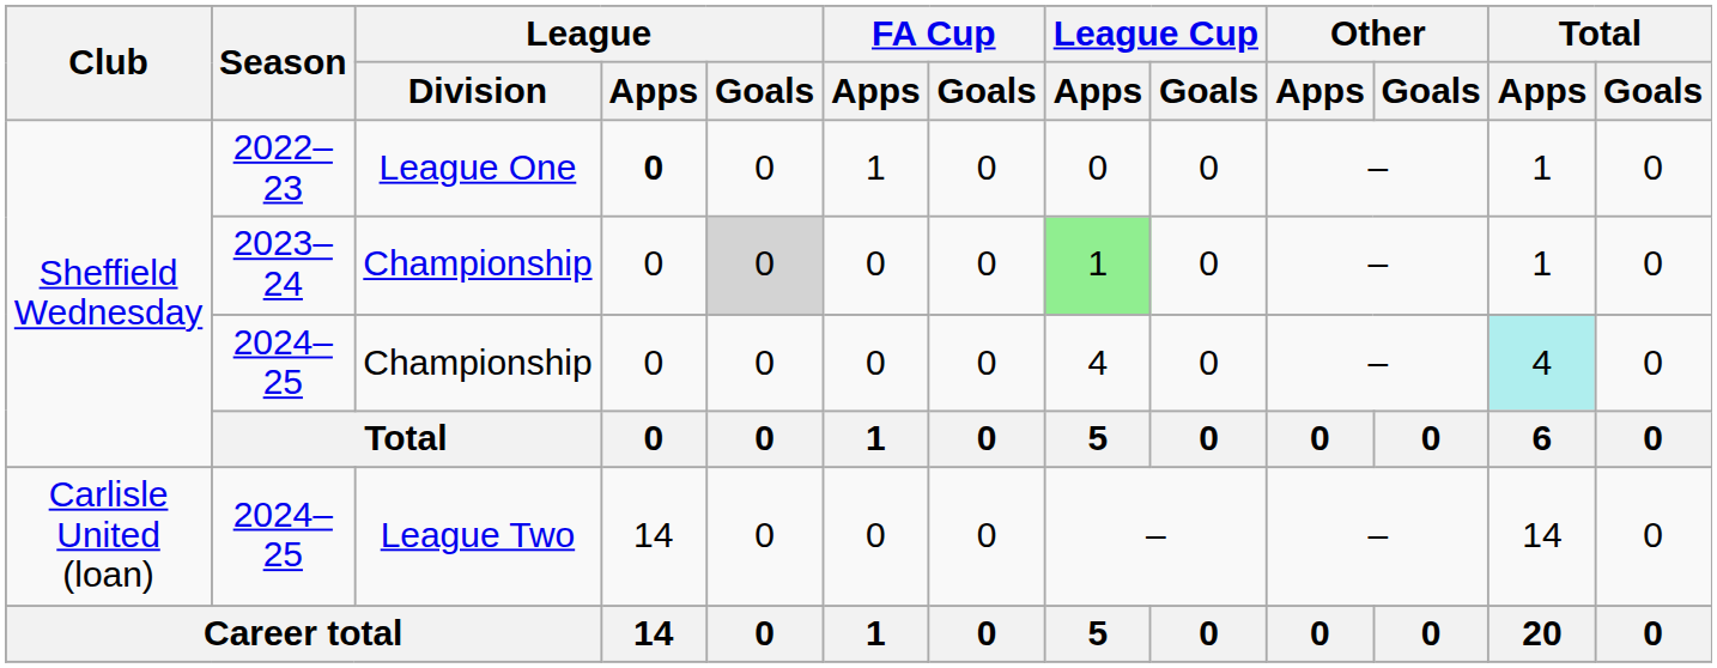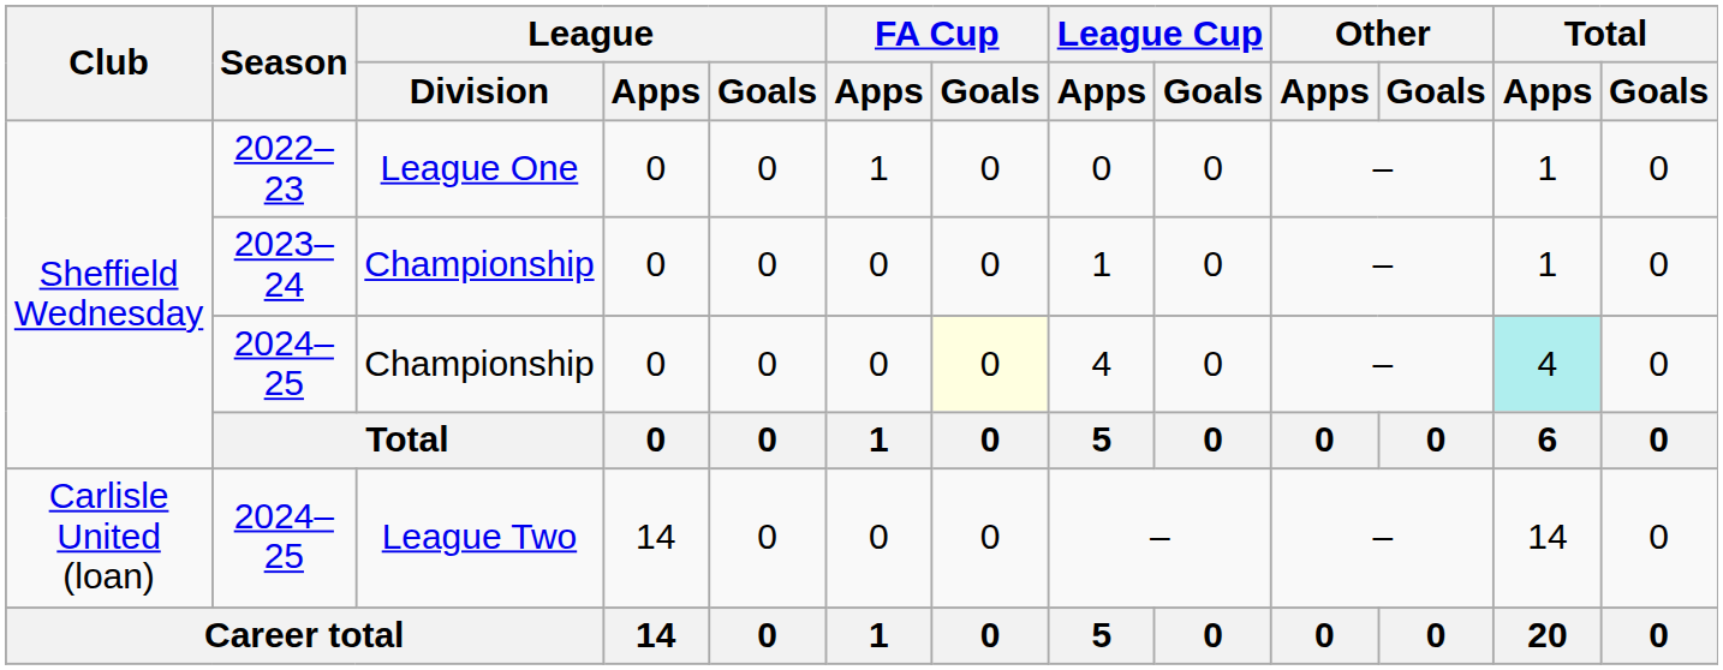2022–23 | League / Apps: bold -> normal
2023–24 | League / Goals: lightgrey background -> no background
2023–24 | League Cup / Apps: lightgreen background -> no background
2024–25 / Championship | FA Cup / Goals: no background -> lightyellow background
